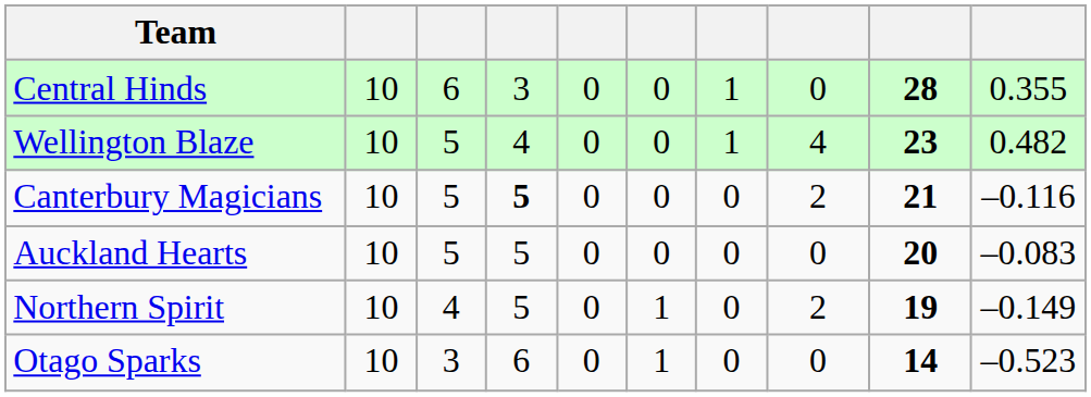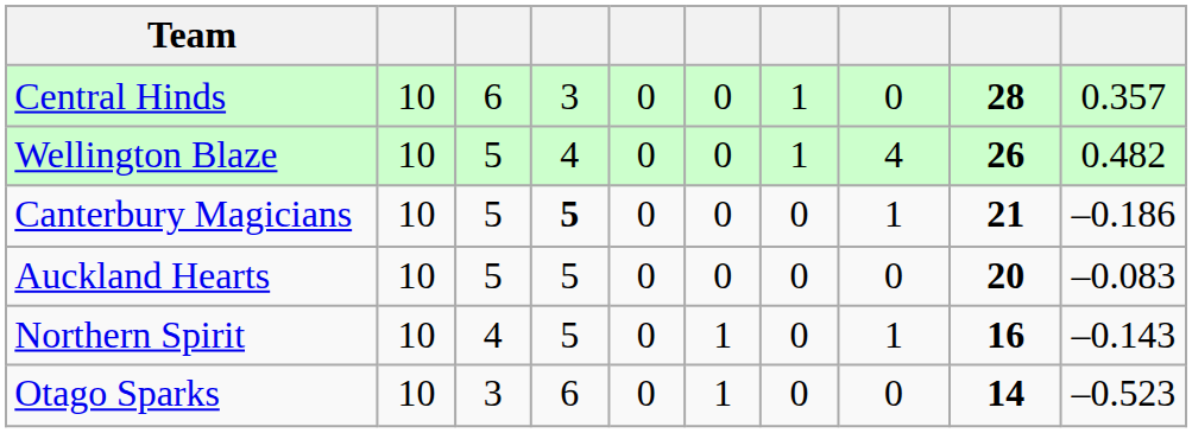Central Hinds | column 10: 0.355 -> 0.357
Wellington Blaze | column 9: 23 -> 26
Canterbury Magicians | column 8: 2 -> 1
Canterbury Magicians | column 10: –0.116 -> –0.186
Northern Spirit | column 8: 2 -> 1
Northern Spirit | column 9: 19 -> 16
Northern Spirit | column 10: –0.149 -> –0.143
